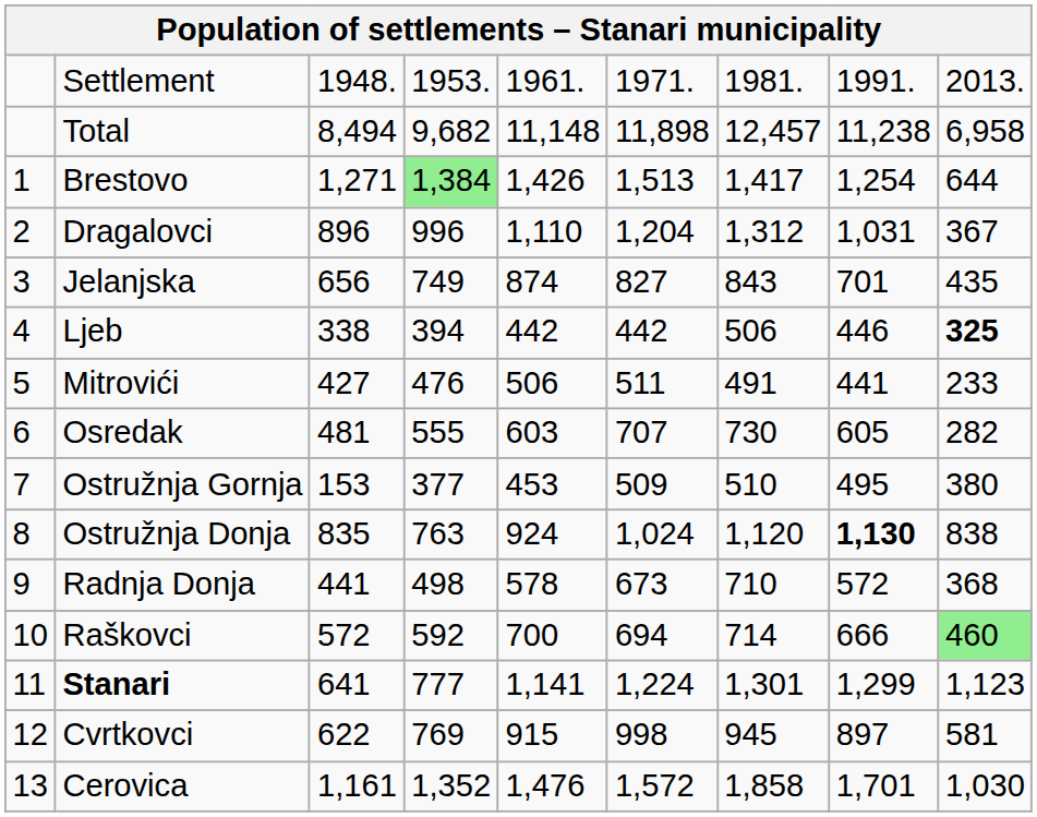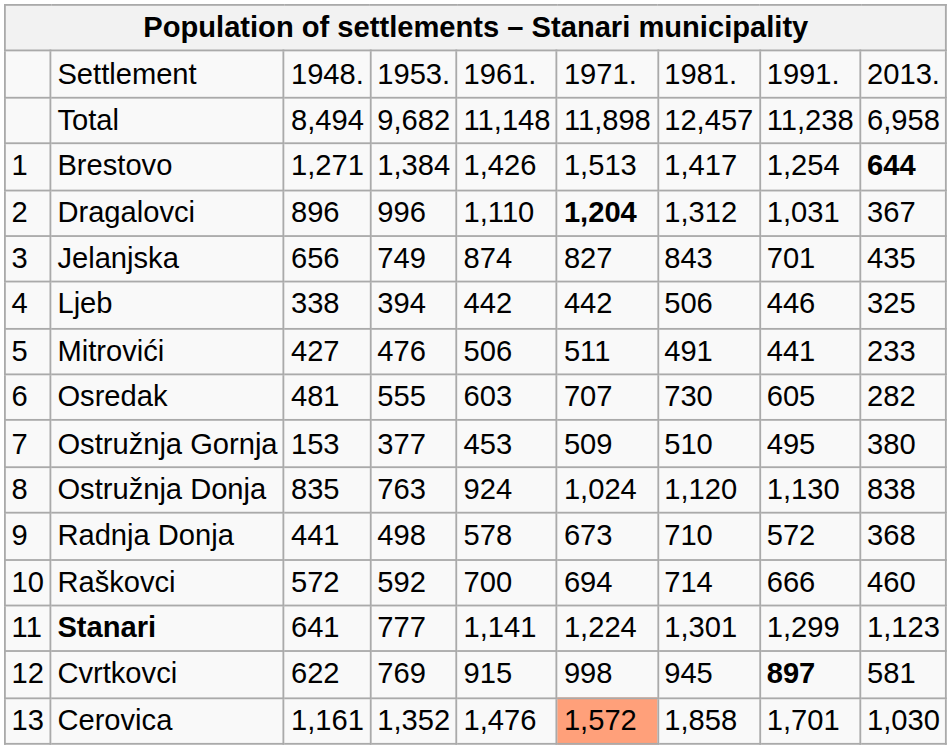Brestovo | column 4: lightgreen background -> no background
Brestovo | column 9: normal -> bold
Dragalovci | column 6: normal -> bold
Ljeb | column 9: bold -> normal
Ostružnja Donja | column 8: bold -> normal
Raškovci | column 9: lightgreen background -> no background
Cvrtkovci | column 8: normal -> bold
Cerovica | column 6: no background -> lightsalmon background
